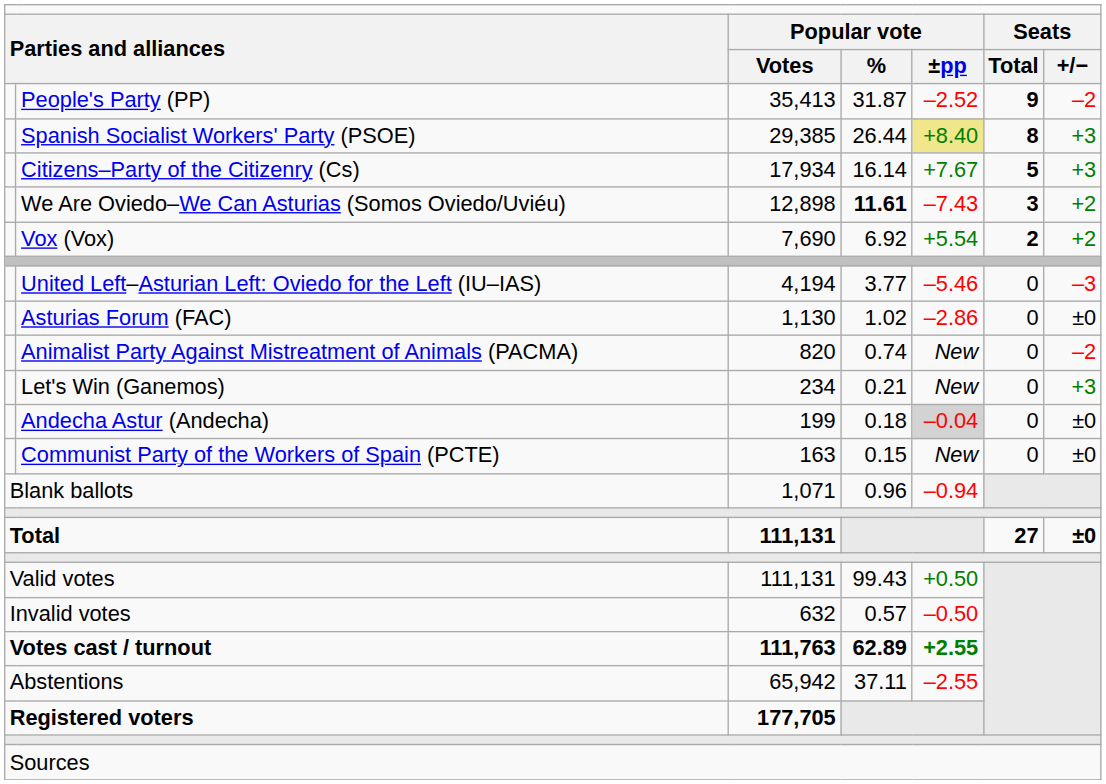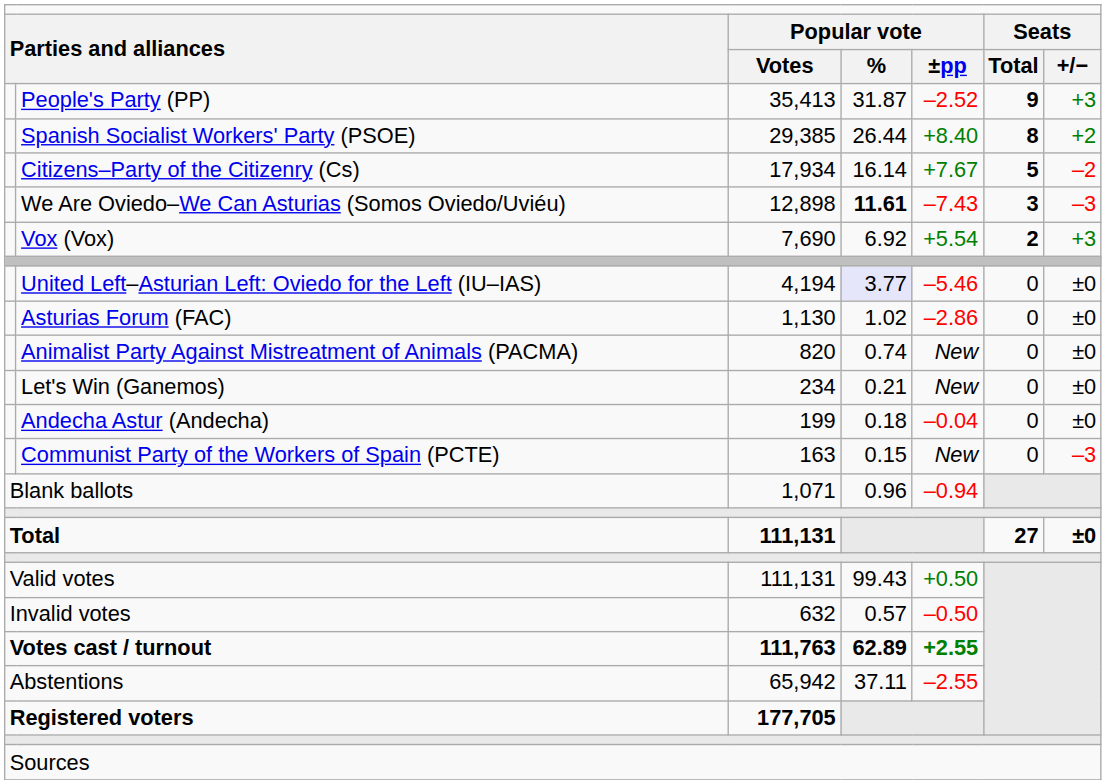People's Party (PP) | column 7: –2 -> +3
Spanish Socialist Workers' Party (PSOE) | column 5: khaki background -> no background
Spanish Socialist Workers' Party (PSOE) | column 7: +3 -> +2
Citizens–Party of the Citizenry (Cs) | column 7: +3 -> –2
We Are Oviedo–We Can Asturias (Somos Oviedo/Uviéu) | column 7: +2 -> –3
Vox (Vox) | column 7: +2 -> +3
United Left–Asturian Left: Oviedo for the Left (IU–IAS) | column 4: no background -> lavender background
United Left–Asturian Left: Oviedo for the Left (IU–IAS) | column 7: –3 -> ±0
Animalist Party Against Mistreatment of Animals (PACMA) | column 7: –2 -> ±0
Let's Win (Ganemos) | column 7: +3 -> ±0
Andecha Astur (Andecha) | column 5: lightgrey background -> no background
Communist Party of the Workers of Spain (PCTE) | column 7: ±0 -> –3
